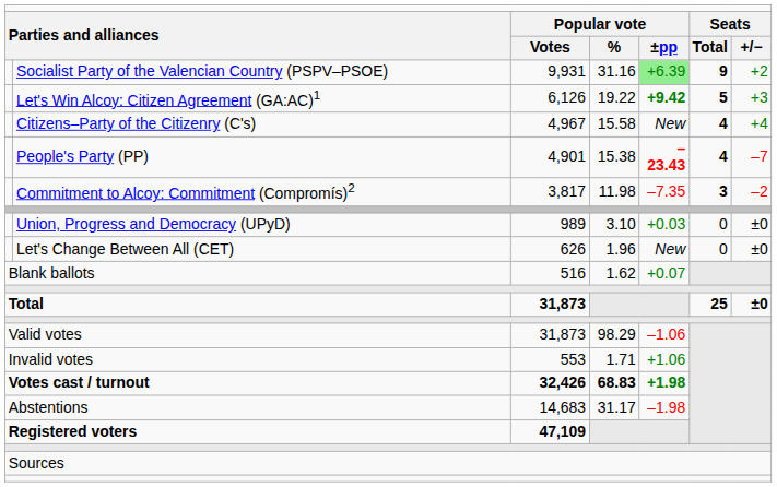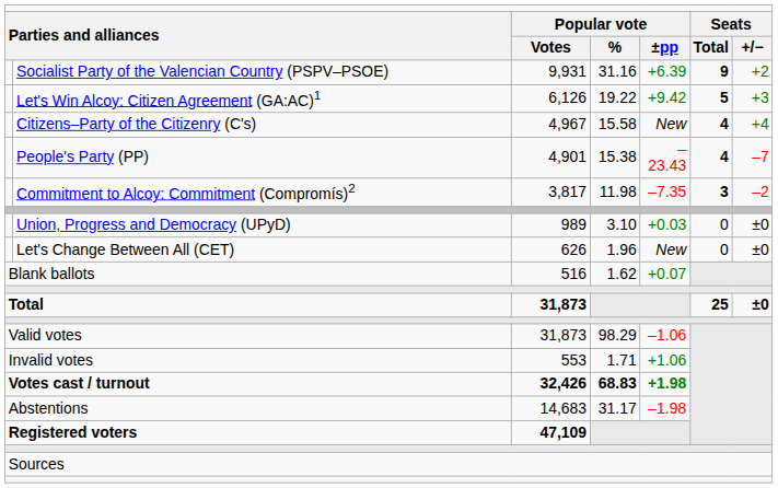Socialist Party of the Valencian Country (PSPV–PSOE) | column 5: lightgreen background -> no background
Let's Win Alcoy: Citizen Agreement (GA:AC)1 | column 5: bold -> normal
People's Party (PP) | column 5: bold -> normal
